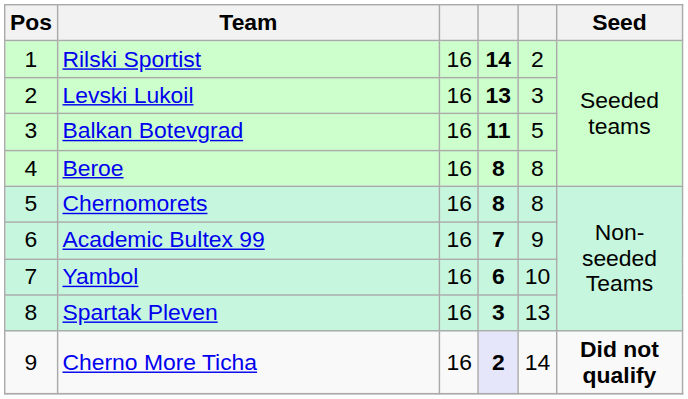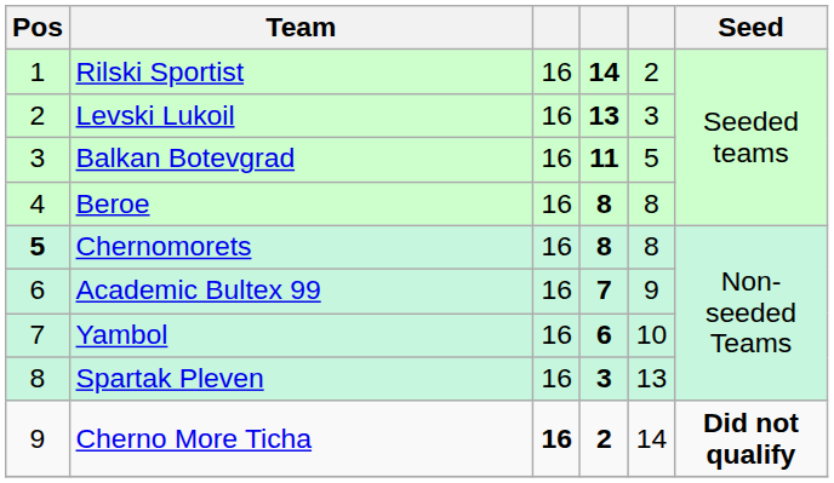Chernomorets | Pos: normal -> bold
Cherno More Ticha | column 3: normal -> bold
Cherno More Ticha | column 4: lavender background -> no background
